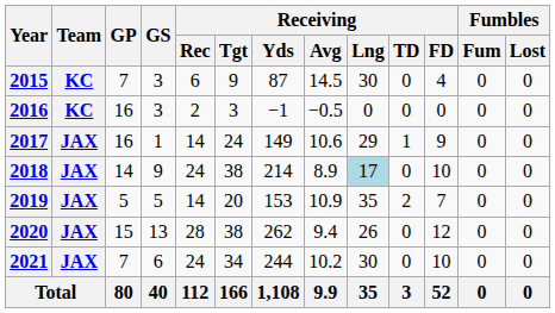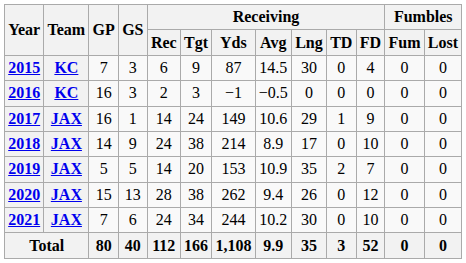2018 | Receiving / Lng: lightblue background -> no background
